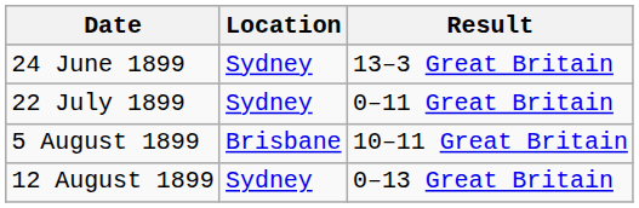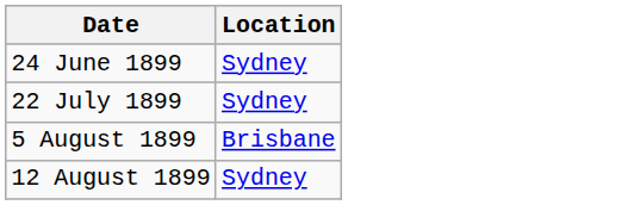- column: Result | 13–3 Great Britain | 0–11 Great Britain | 10–11 Great Britain | 0–13 Great Britain
